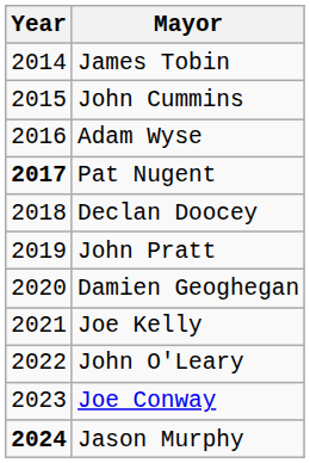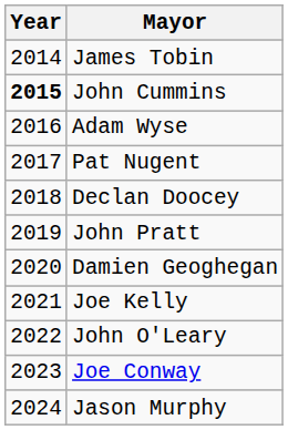John Cummins | Year: normal -> bold
Pat Nugent | Year: bold -> normal
Jason Murphy | Year: bold -> normal
